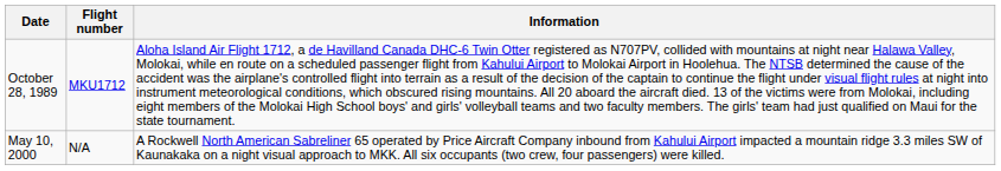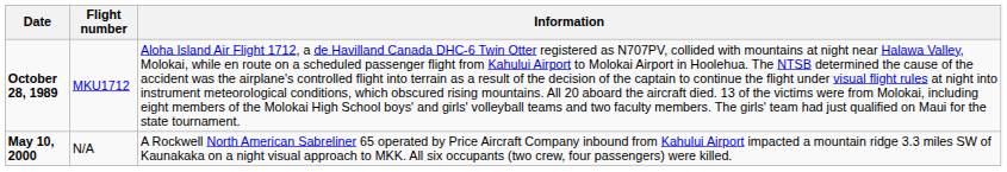row 2 | Date: normal -> bold
row 3 | Date: normal -> bold
